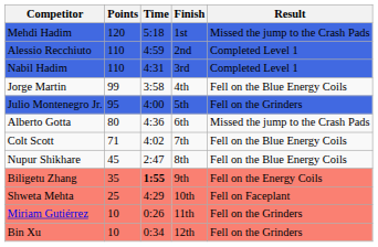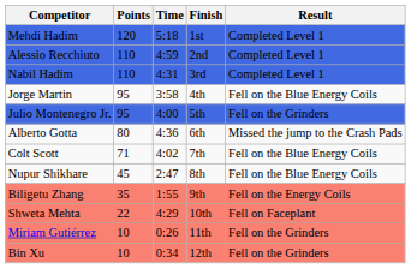Mehdi Hadim | Result: Missed the jump to the Crash Pads -> Completed Level 1
Jorge Martin | Points: 99 -> 95
Biligetu Zhang | Time: bold -> normal
Shweta Mehta | Points: 25 -> 22
